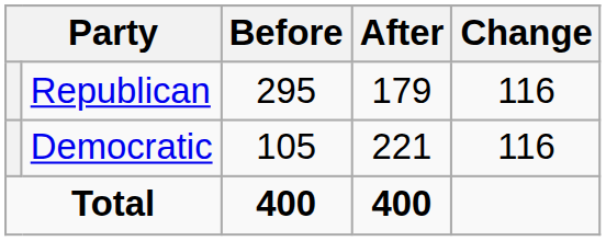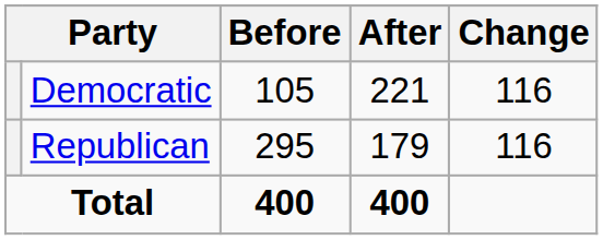rows swapped: Democratic <-> Republican
